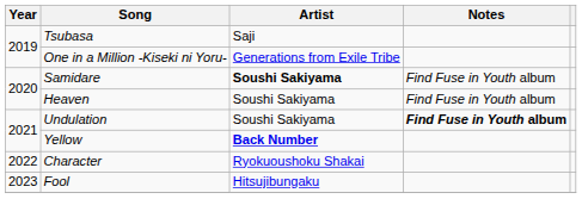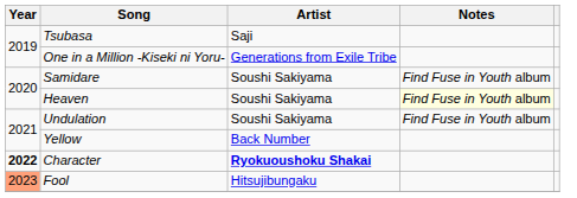Samidare | Artist: bold -> normal
Heaven | Notes: no background -> lightyellow background
Undulation | Notes: bold -> normal
Yellow | Artist: bold -> normal
Character | Year: normal -> bold
Character | Artist: normal -> bold
Fool | Year: no background -> lightsalmon background
